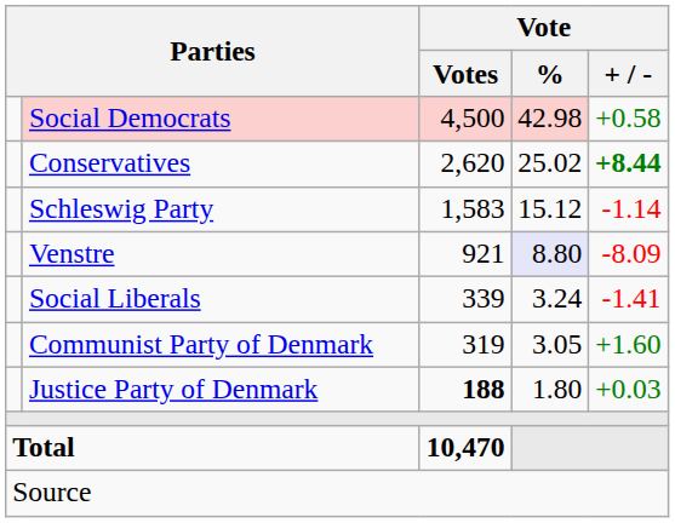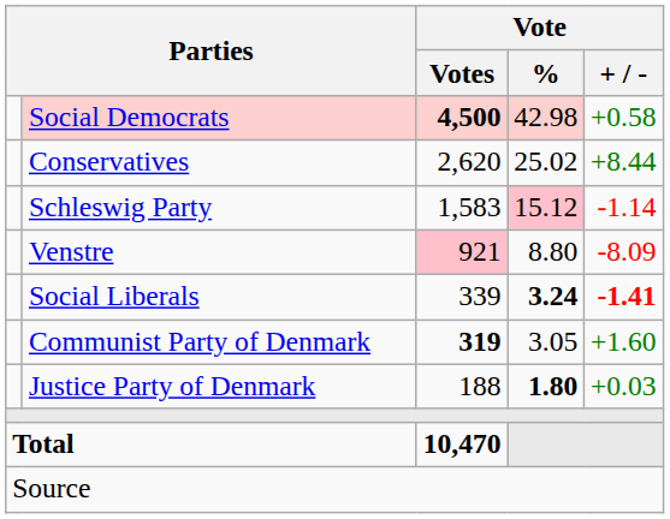Social Democrats | Vote / Votes: normal -> bold
Conservatives | Vote / + / -: bold -> normal
Schleswig Party | Vote / %: no background -> pink background
Venstre | Vote / Votes: no background -> pink background
Venstre | Vote / %: lavender background -> no background
Social Liberals | Vote / %: normal -> bold
Social Liberals | Vote / + / -: normal -> bold
Communist Party of Denmark | Vote / Votes: normal -> bold
Justice Party of Denmark | Vote / Votes: bold -> normal
Justice Party of Denmark | Vote / %: normal -> bold
